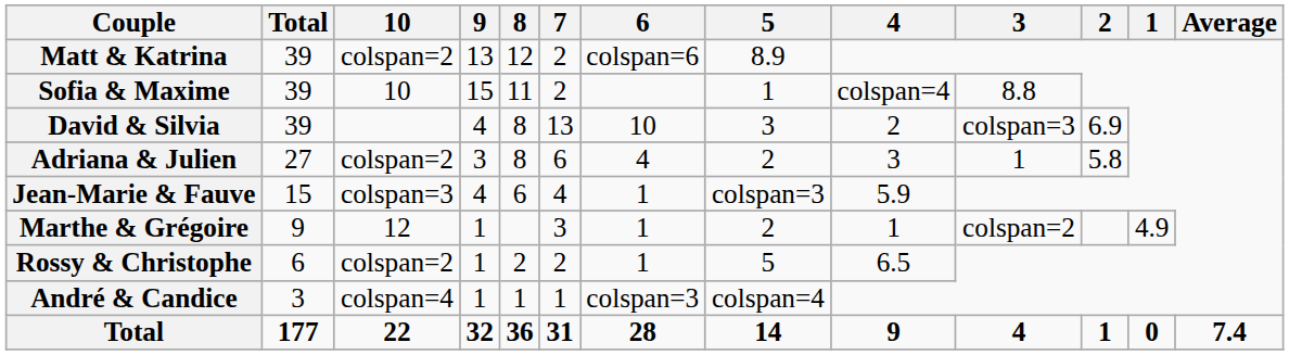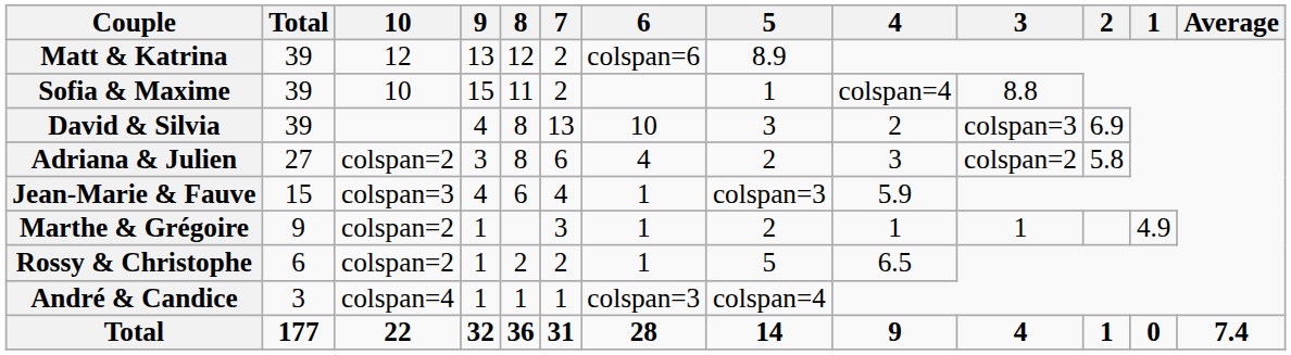Matt & Katrina | 10: colspan=2 -> 12
Adriana & Julien | 3: 1 -> colspan=2
Marthe & Grégoire | 10: 12 -> colspan=2
Marthe & Grégoire | 3: colspan=2 -> 1
